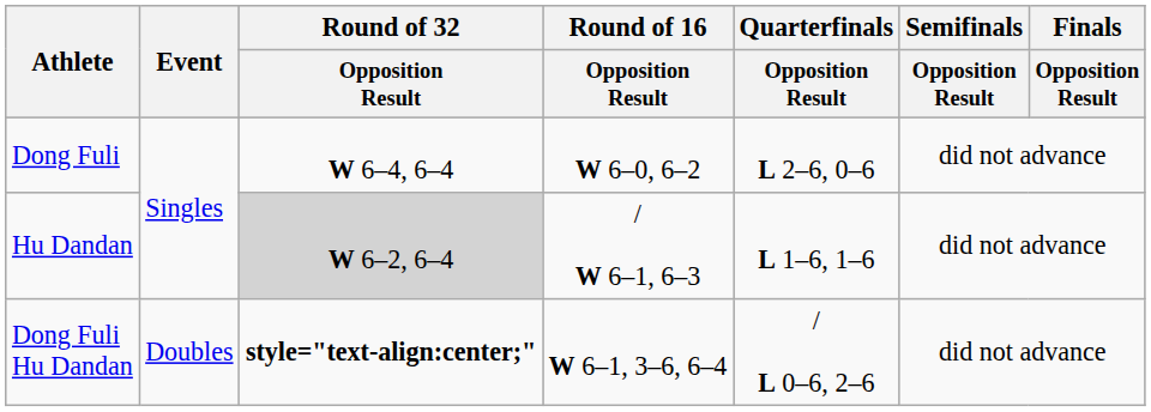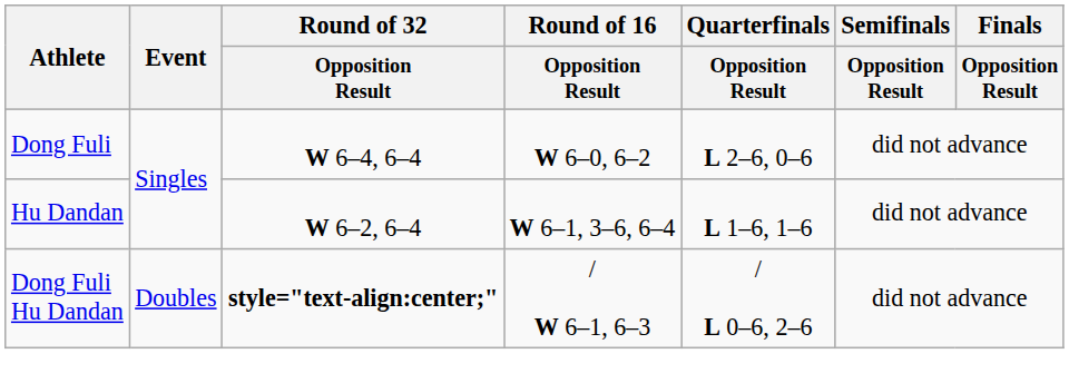Hu Dandan | Round of 32 / Opposition Result: lightgrey background -> no background
Hu Dandan | Round of 16 / Opposition Result: / W 6–1, 6–3 -> W 6–1, 3–6, 6–4
Dong Fuli Hu Dandan | Round of 16 / Opposition Result: W 6–1, 3–6, 6–4 -> / W 6–1, 6–3
